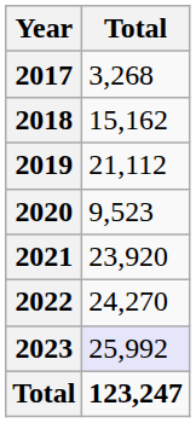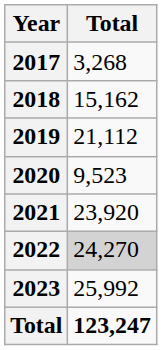2022 | Total: no background -> lightgrey background
2023 | Total: lavender background -> no background
